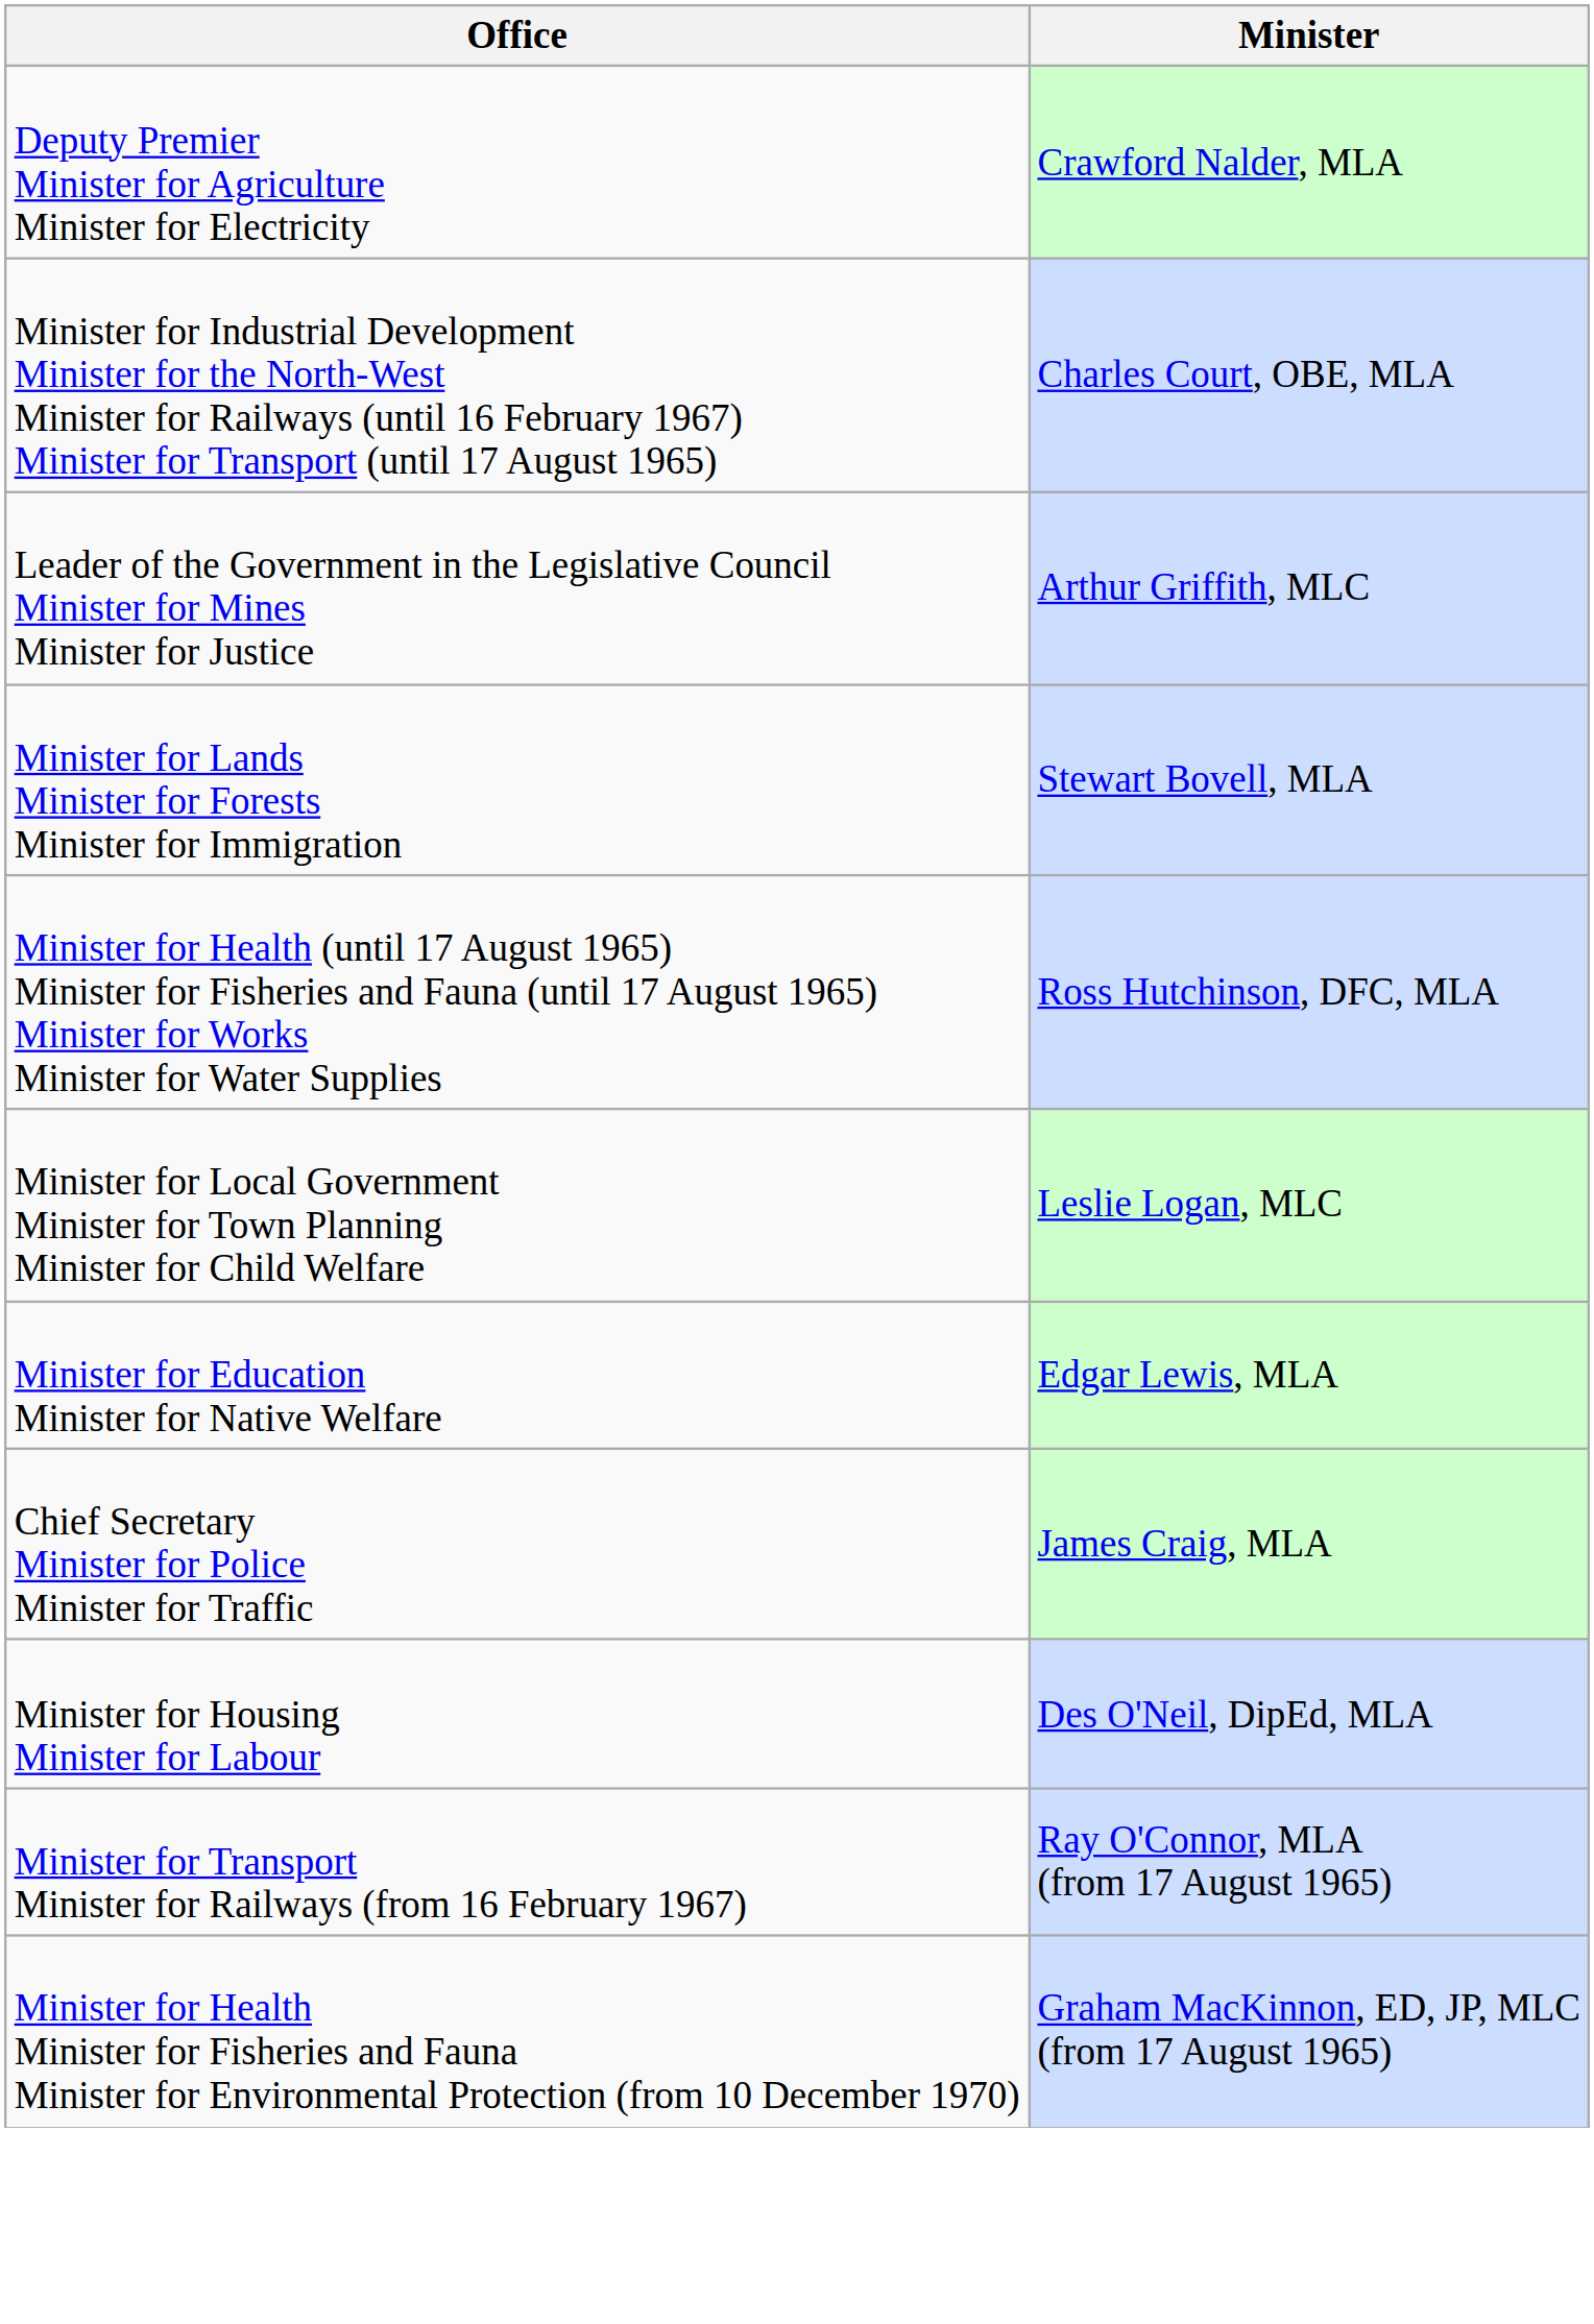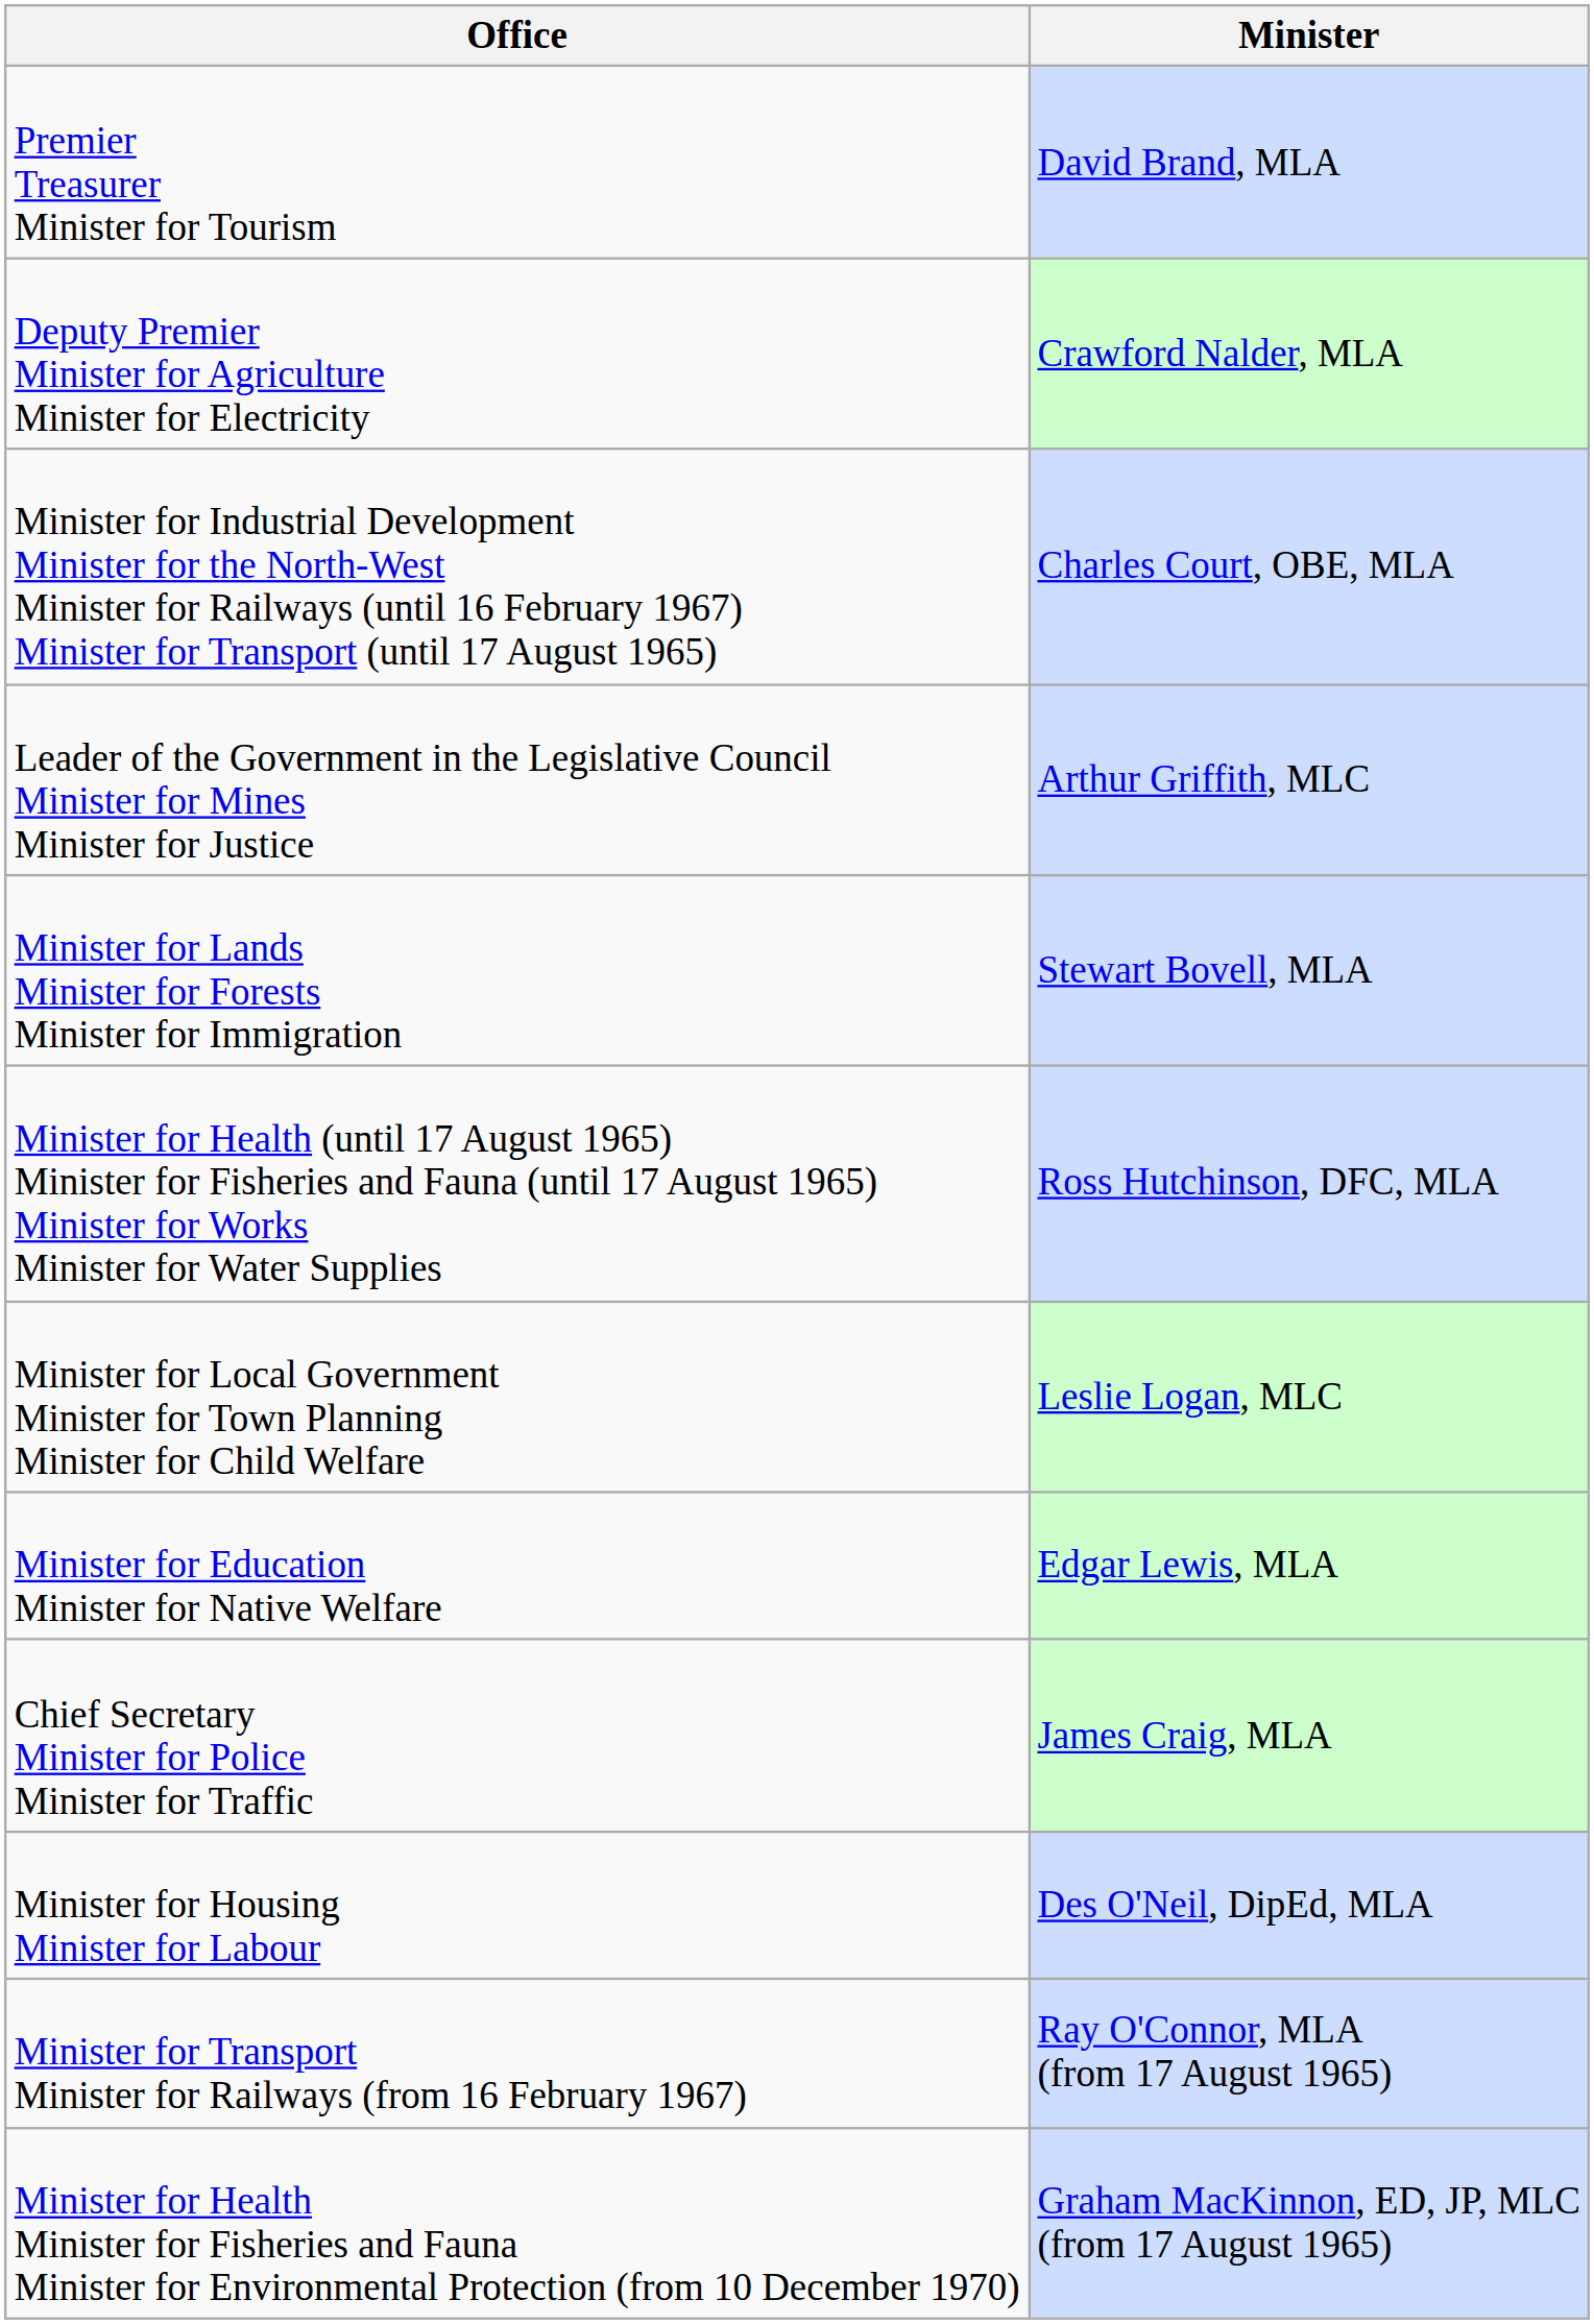+ row: Premier Treasurer Minister for Tourism | David Brand, MLA
